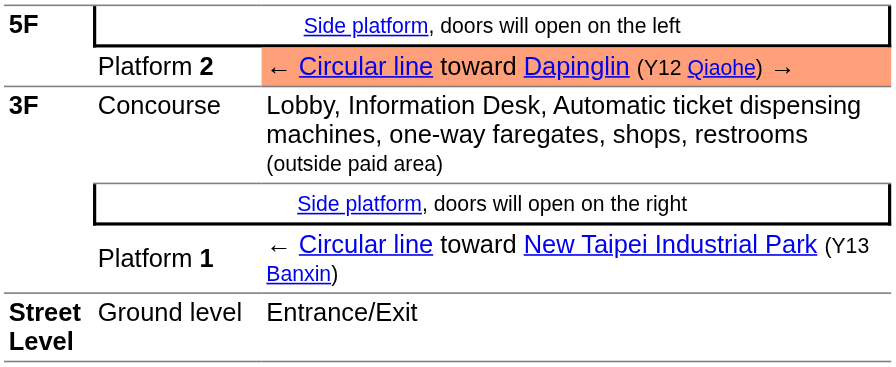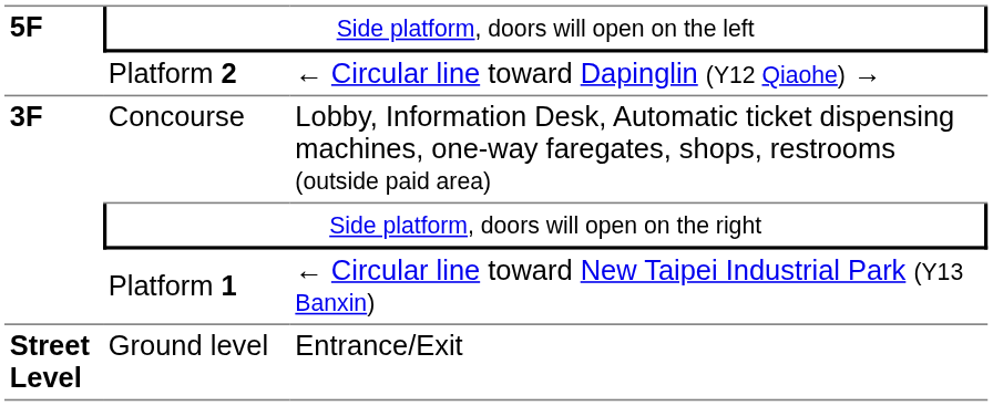Platform 2 | column 3: lightsalmon background -> no background
